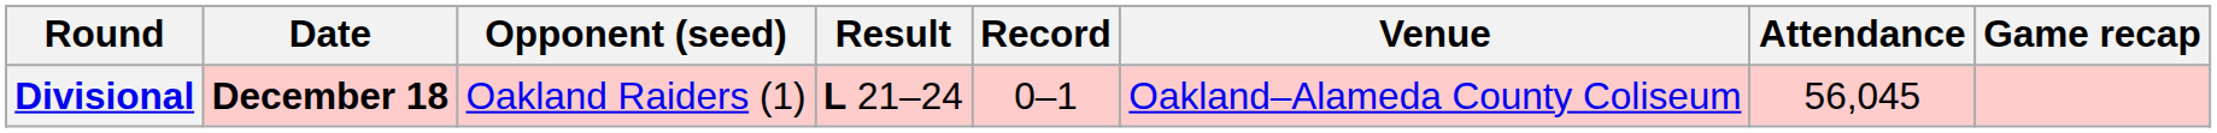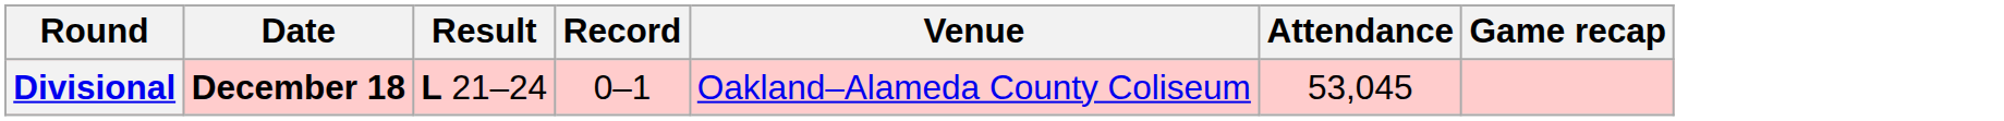- column: Opponent (seed) | Oakland Raiders (1)
Divisional | Attendance: 56,045 -> 53,045
